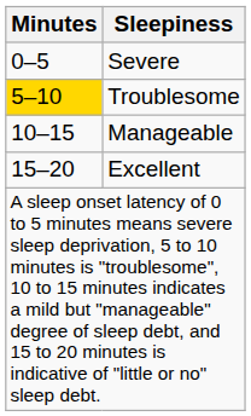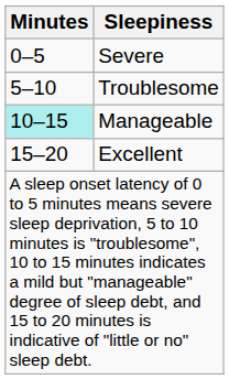Troublesome | Minutes: gold background -> no background
Manageable | Minutes: no background -> paleturquoise background
